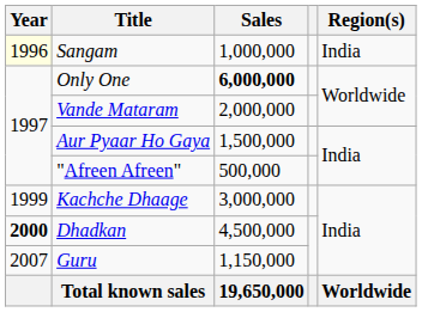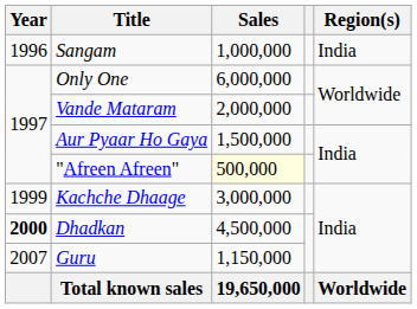Sangam | Year: lightyellow background -> no background
Only One | Sales: bold -> normal
"Afreen Afreen" | Sales: no background -> lightyellow background
